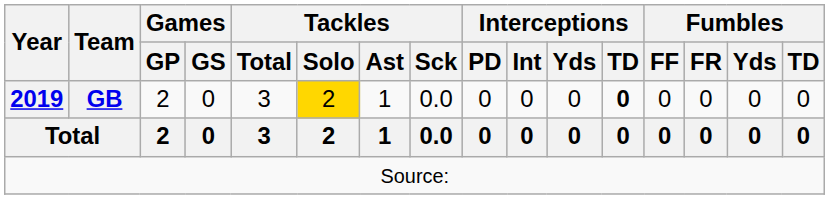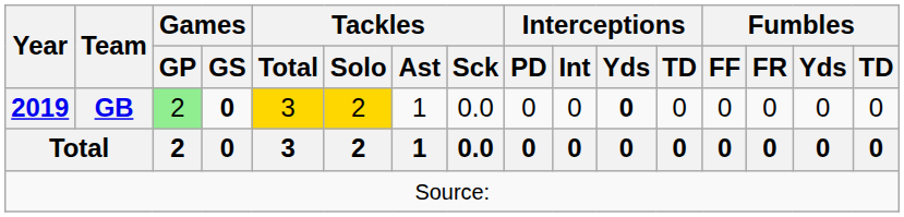2019 | Games / GP: no background -> lightgreen background
2019 | Games / GS: normal -> bold
2019 | Tackles / Total: no background -> gold background
2019 | Interceptions / Yds: normal -> bold
2019 | Interceptions / TD: bold -> normal
